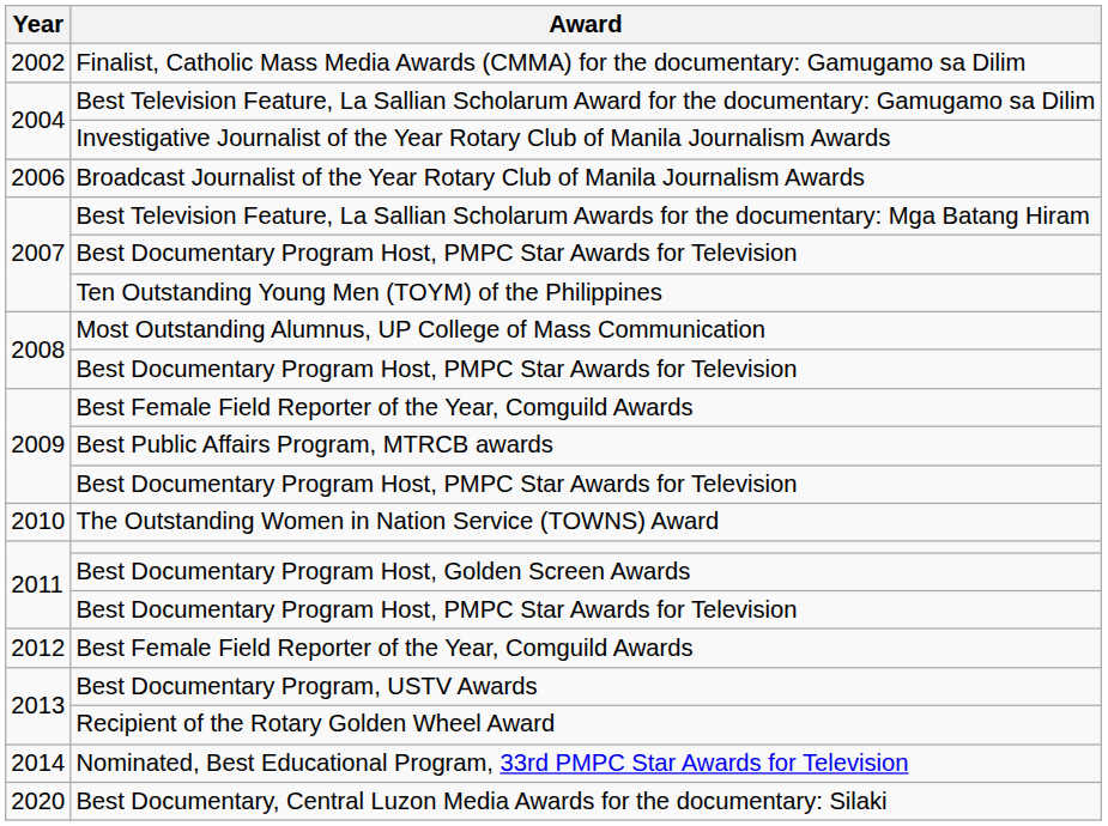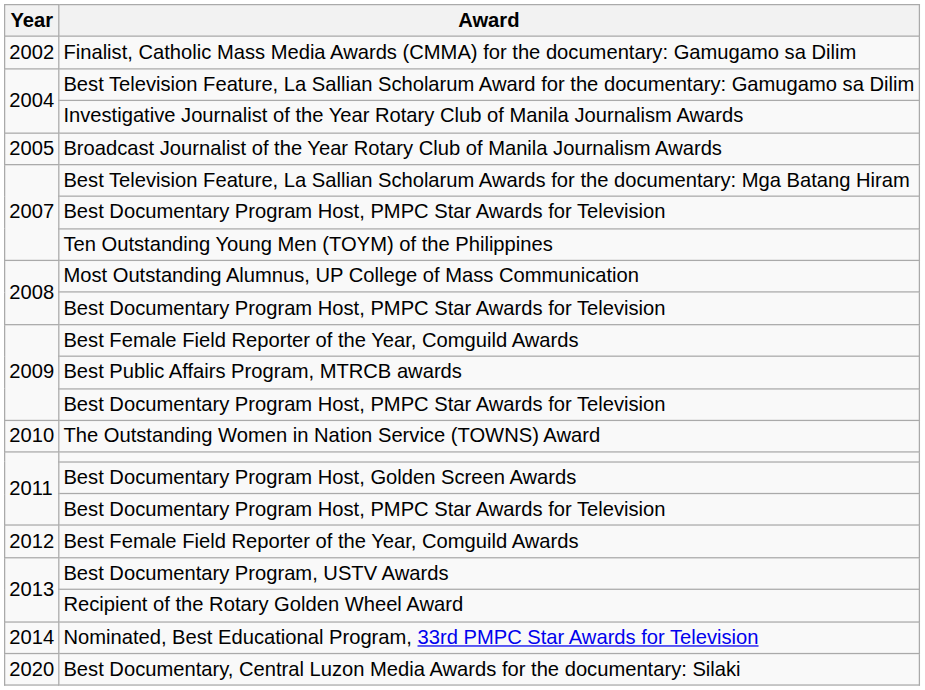row 5 | Year: 2006 -> 2005
